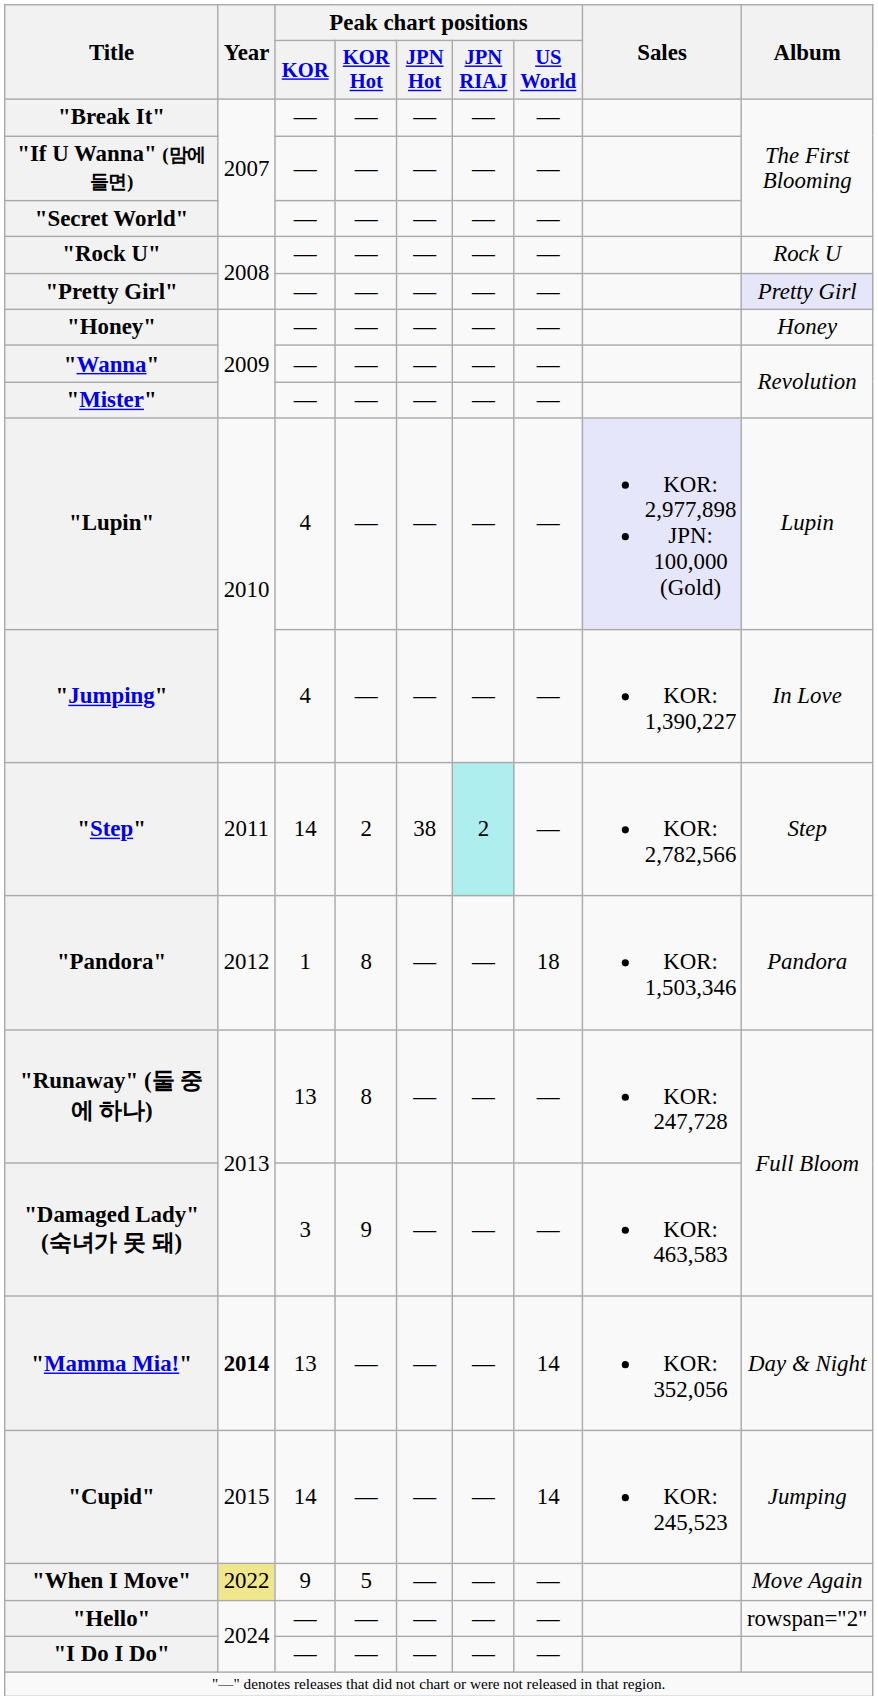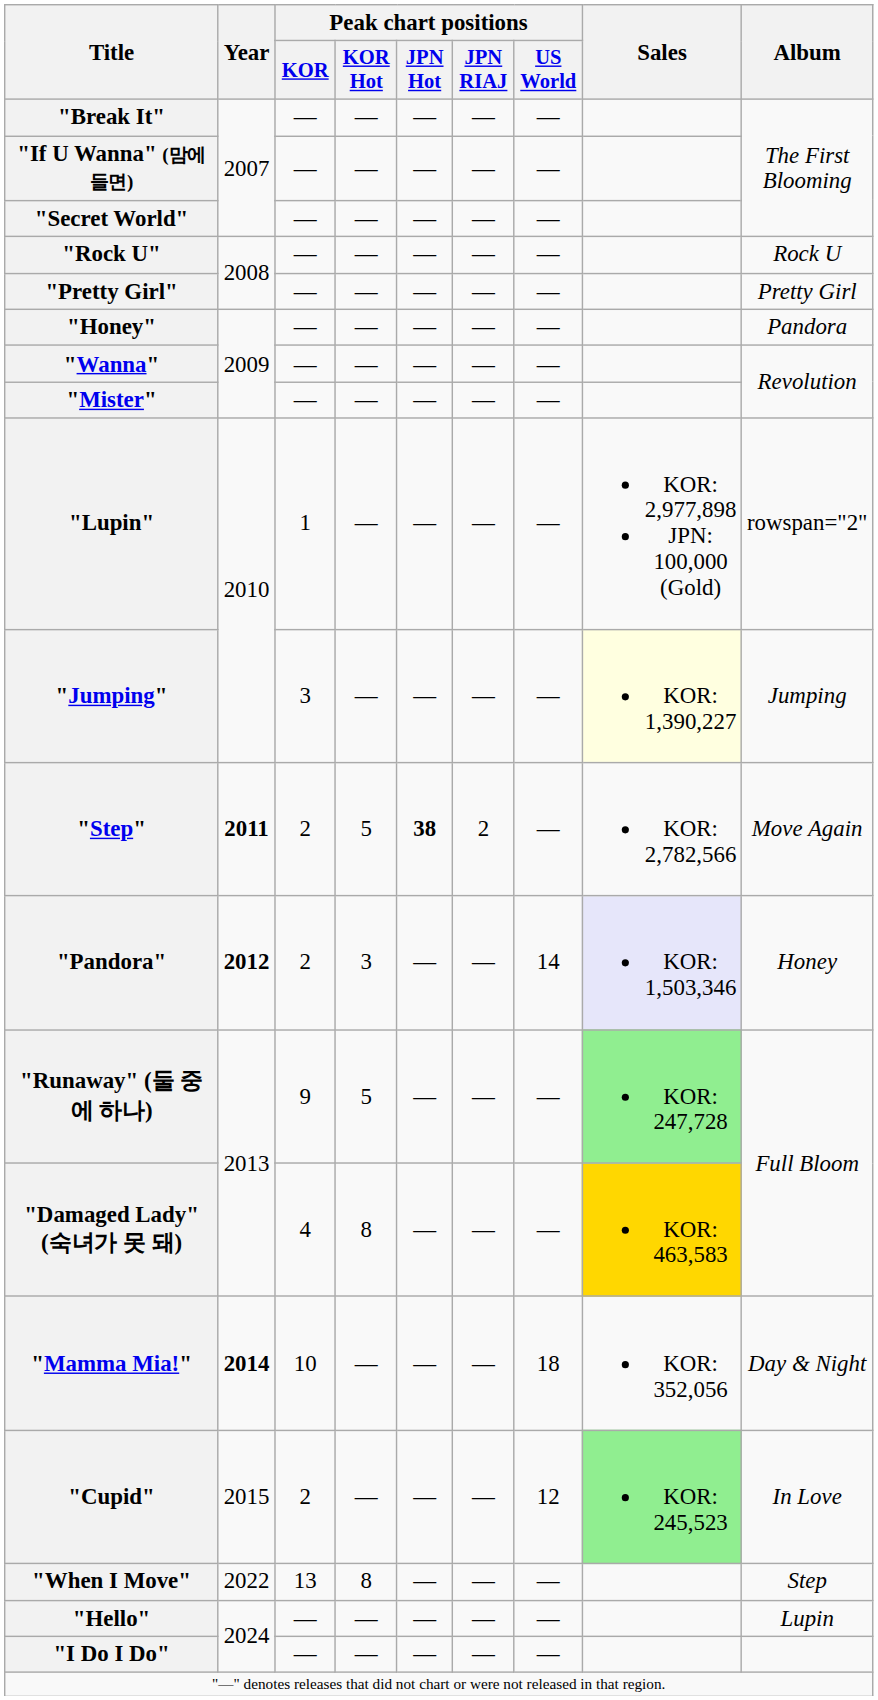"Pretty Girl" | Album: lavender background -> no background
"Honey" | Album: Honey -> Pandora
"Lupin" | Peak chart positions / KOR: 4 -> 1
"Lupin" | Sales: lavender background -> no background
"Lupin" | Album: Lupin -> rowspan="2"
"Jumping" | Peak chart positions / KOR: 4 -> 3
"Jumping" | Sales: no background -> lightyellow background
"Jumping" | Album: In Love -> Jumping
"Step" | Year: normal -> bold
"Step" | Peak chart positions / KOR: 14 -> 2
"Step" | Peak chart positions / KOR Hot: 2 -> 5
"Step" | Peak chart positions / JPN Hot: normal -> bold
"Step" | Peak chart positions / JPN RIAJ: paleturquoise background -> no background
"Step" | Album: Step -> Move Again
"Pandora" | Year: normal -> bold
"Pandora" | Peak chart positions / KOR: 1 -> 2
"Pandora" | Peak chart positions / KOR Hot: 8 -> 3
"Pandora" | Peak chart positions / US World: 18 -> 14
"Pandora" | Sales: no background -> lavender background
"Pandora" | Album: Pandora -> Honey
"Runaway" (둘 중에 하나) | Peak chart positions / KOR: 13 -> 9
"Runaway" (둘 중에 하나) | Peak chart positions / KOR Hot: 8 -> 5
"Runaway" (둘 중에 하나) | Sales: no background -> lightgreen background
"Damaged Lady" (숙녀가 못 돼) | Peak chart positions / KOR: 3 -> 4
"Damaged Lady" (숙녀가 못 돼) | Peak chart positions / KOR Hot: 9 -> 8
"Damaged Lady" (숙녀가 못 돼) | Sales: no background -> gold background
"Mamma Mia!" | Peak chart positions / KOR: 13 -> 10
"Mamma Mia!" | Peak chart positions / US World: 14 -> 18
"Cupid" | Peak chart positions / KOR: 14 -> 2
"Cupid" | Peak chart positions / US World: 14 -> 12
"Cupid" | Sales: no background -> lightgreen background
"Cupid" | Album: Jumping -> In Love
"When I Move" | Year: khaki background -> no background
"When I Move" | Peak chart positions / KOR: 9 -> 13
"When I Move" | Peak chart positions / KOR Hot: 5 -> 8
"When I Move" | Album: Move Again -> Step
"Hello" | Album: rowspan="2" -> Lupin
